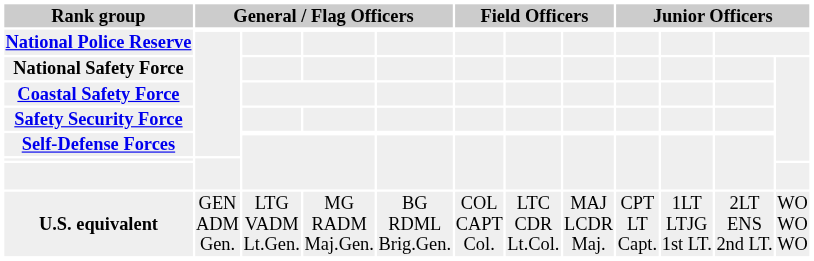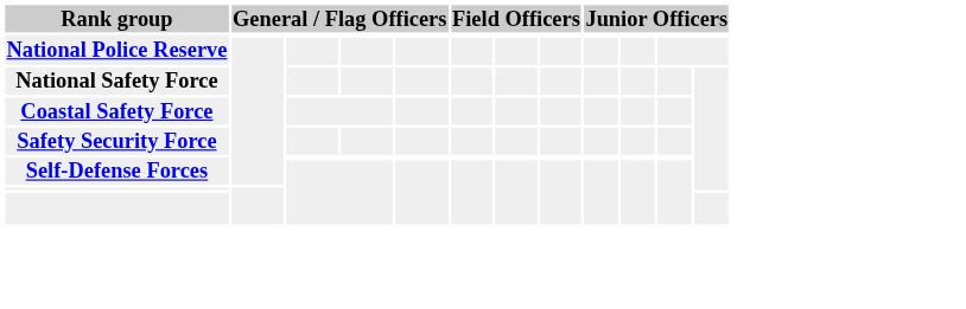- row: U.S. equivalent | GEN ADM Gen. | LTG VADM Lt.Gen. | MG RADM Maj.Gen. | BG RDML Brig.Gen. | COL CAPT Col. | LTC CDR Lt.Col. | MAJ LCDR Maj. | CPT LT Capt. | 1LT LTJG 1st LT. | 2LT ENS 2nd LT. | WO WO WO
